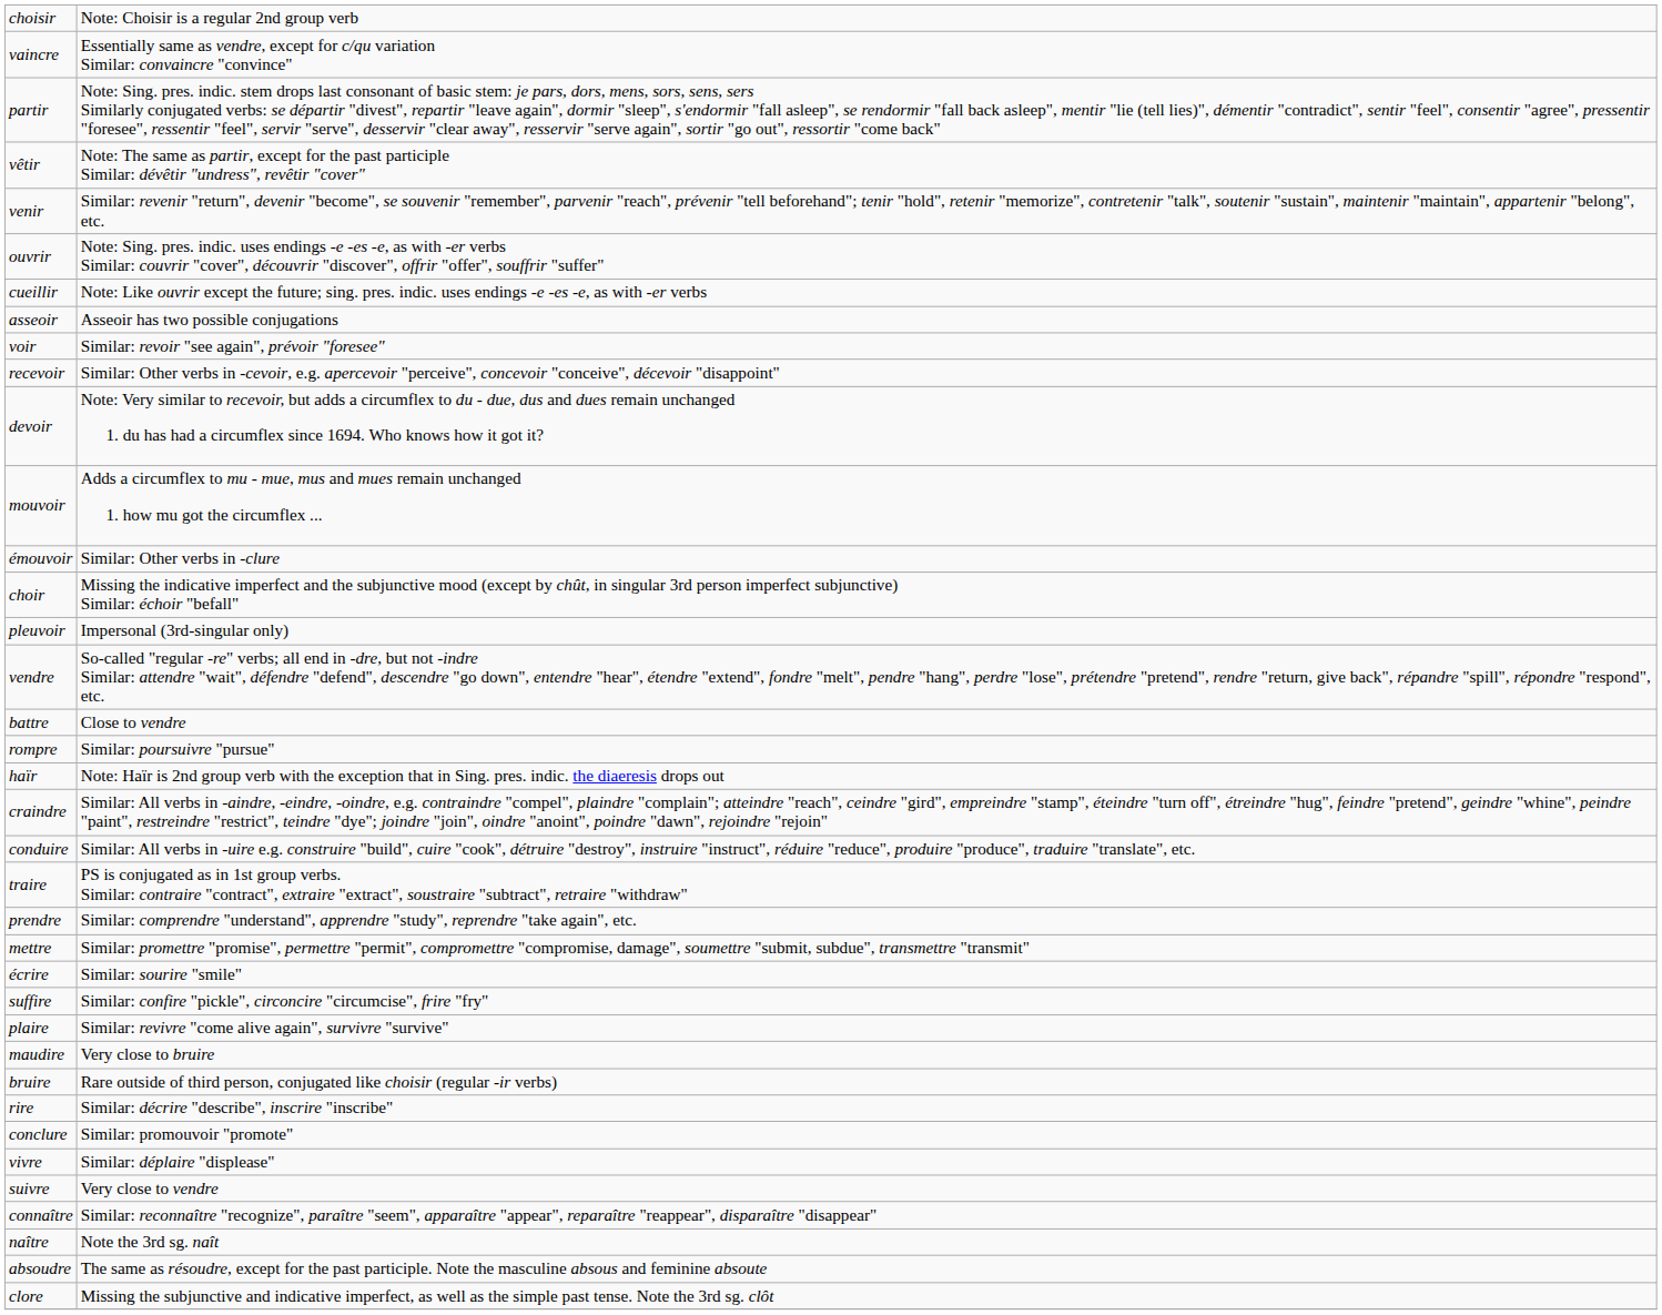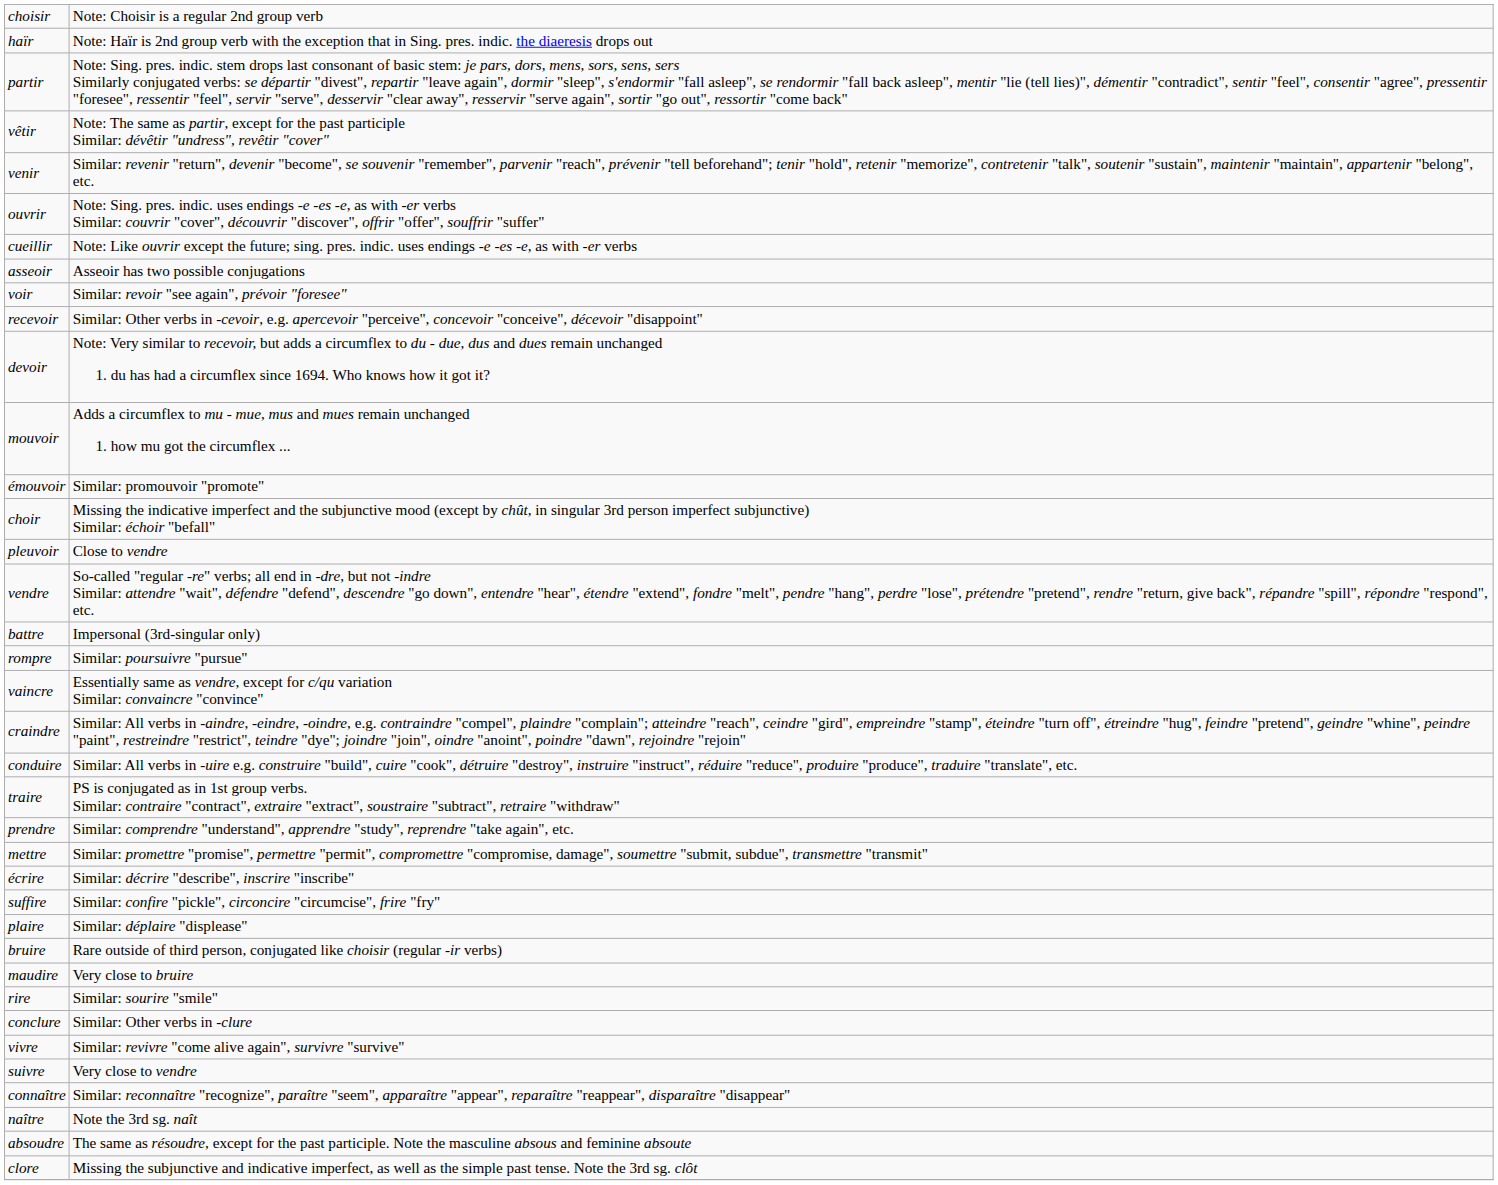rows swapped: haïr <-> vaincre
émouvoir | column 2: Similar: Other verbs in -clure -> Similar: promouvoir "promote"
pleuvoir | column 2: Impersonal (3rd-singular only) -> Close to vendre
battre | column 2: Close to vendre -> Impersonal (3rd-singular only)
écrire | column 2: Similar: sourire "smile" -> Similar: décrire "describe", inscrire "inscribe"
plaire | column 2: Similar: revivre "come alive again", survivre "survive" -> Similar: déplaire "displease"
rows swapped: bruire <-> maudire
rire | column 2: Similar: décrire "describe", inscrire "inscribe" -> Similar: sourire "smile"
conclure | column 2: Similar: promouvoir "promote" -> Similar: Other verbs in -clure
vivre | column 2: Similar: déplaire "displease" -> Similar: revivre "come alive again", survivre "survive"
